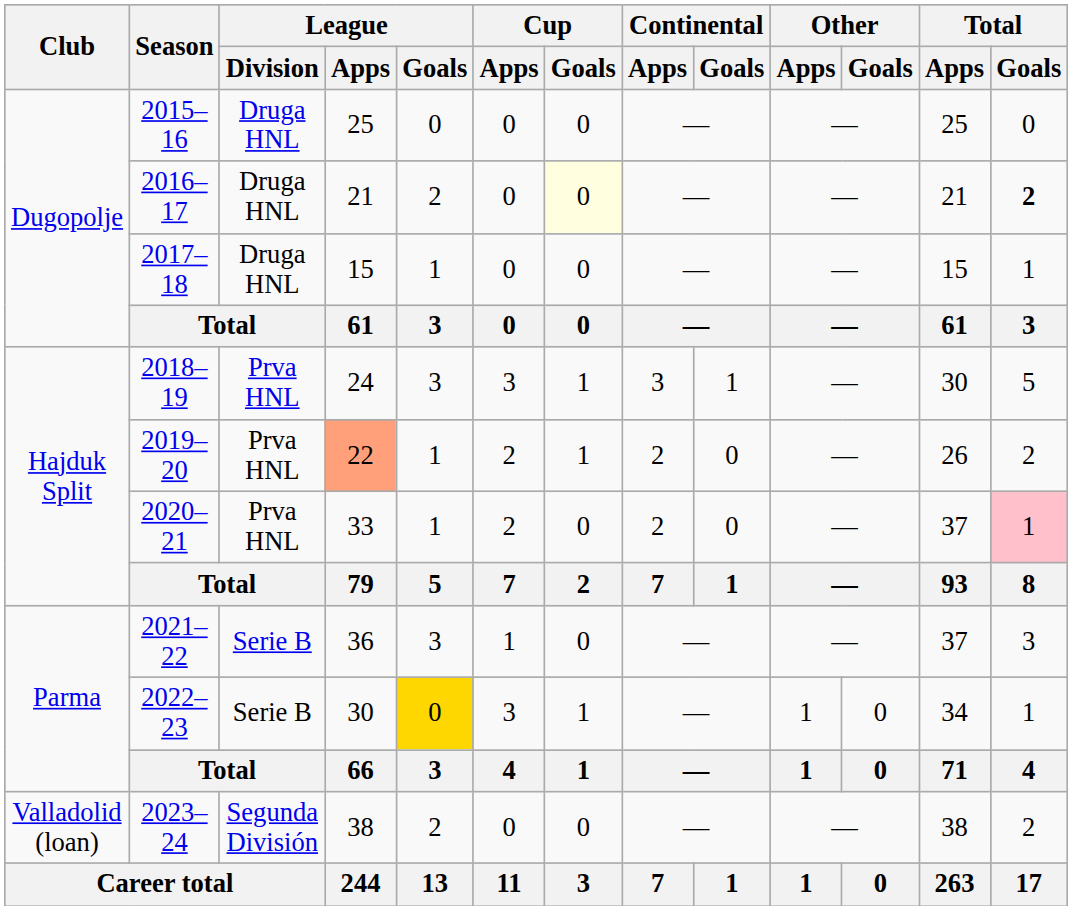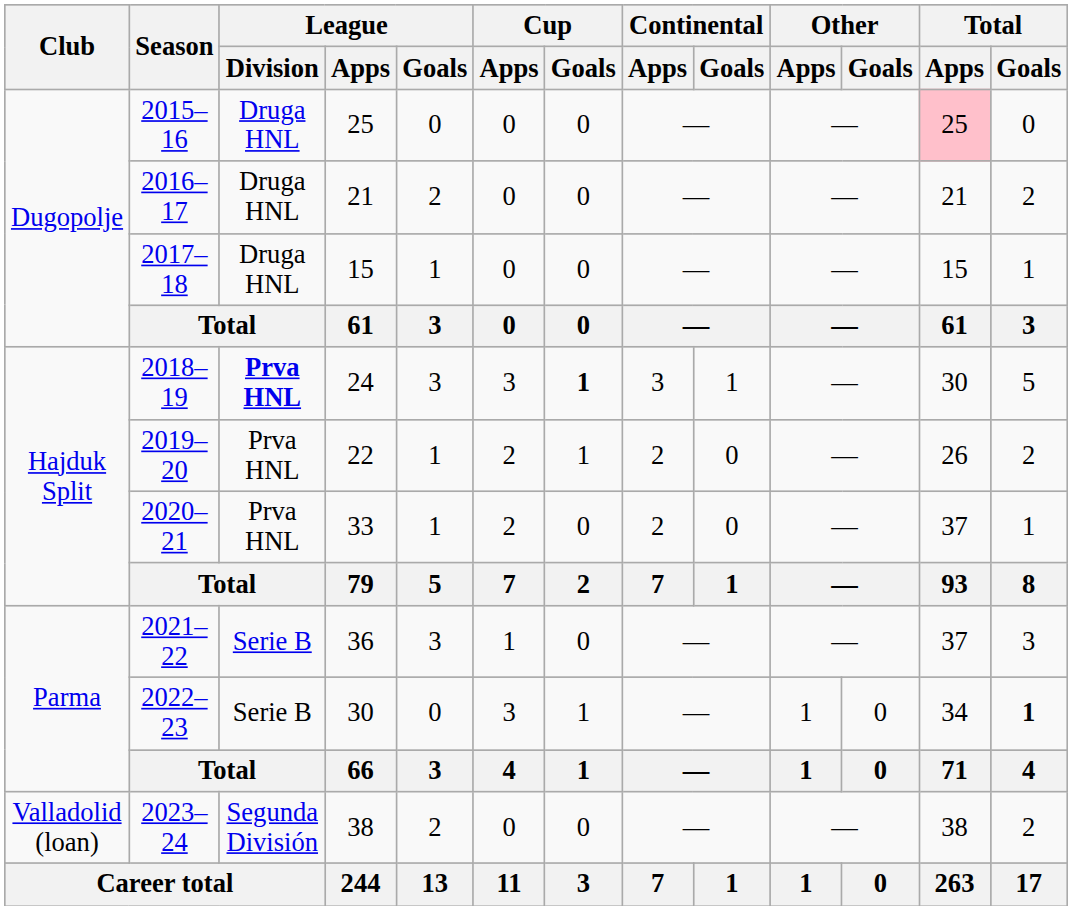2015–16 | Total / Apps: no background -> pink background
2016–17 | Cup / Goals: lightyellow background -> no background
2016–17 | Total / Goals: bold -> normal
2018–19 | League / Division: normal -> bold
2018–19 | Cup / Goals: normal -> bold
2019–20 | League / Apps: lightsalmon background -> no background
2020–21 | Total / Goals: pink background -> no background
2022–23 | League / Goals: gold background -> no background
2022–23 | Total / Goals: normal -> bold
